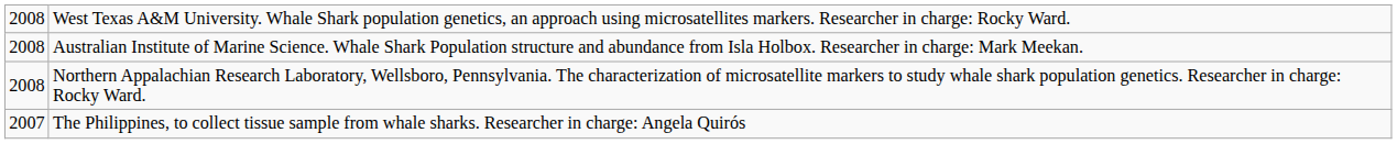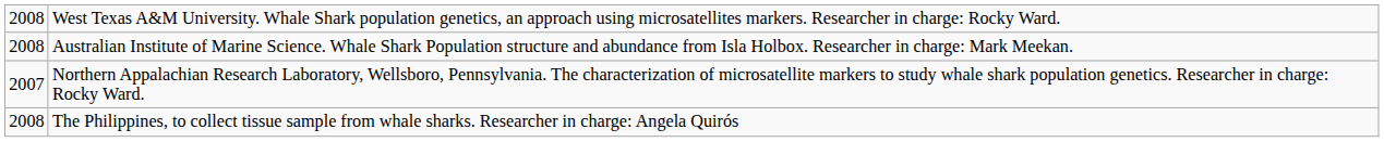row 3 | column 1: 2008 -> 2007
row 4 | column 1: 2007 -> 2008
